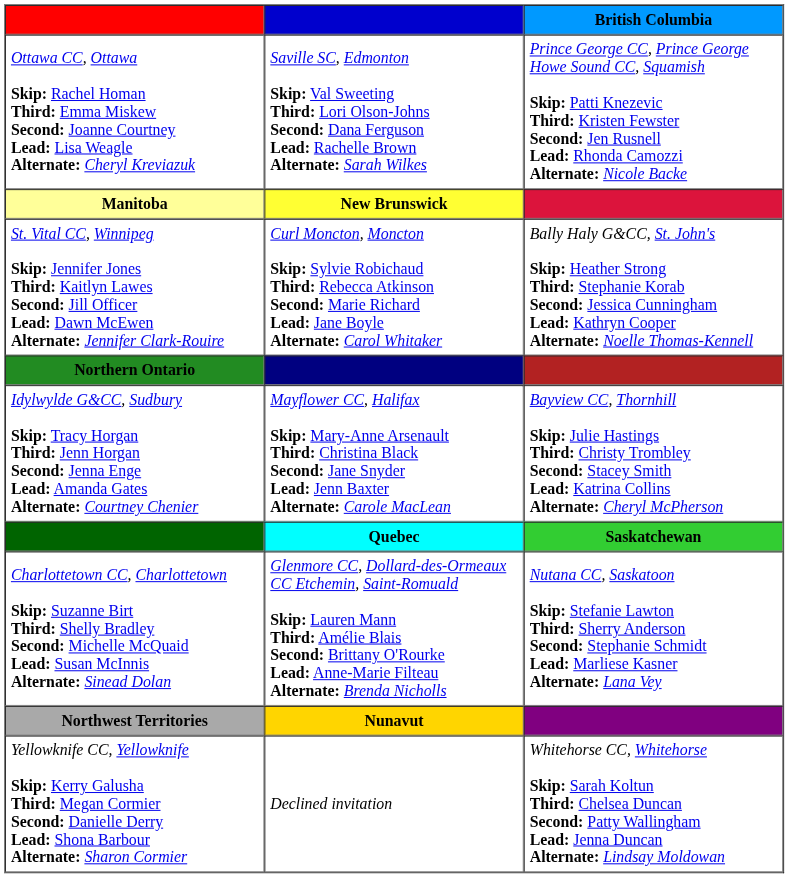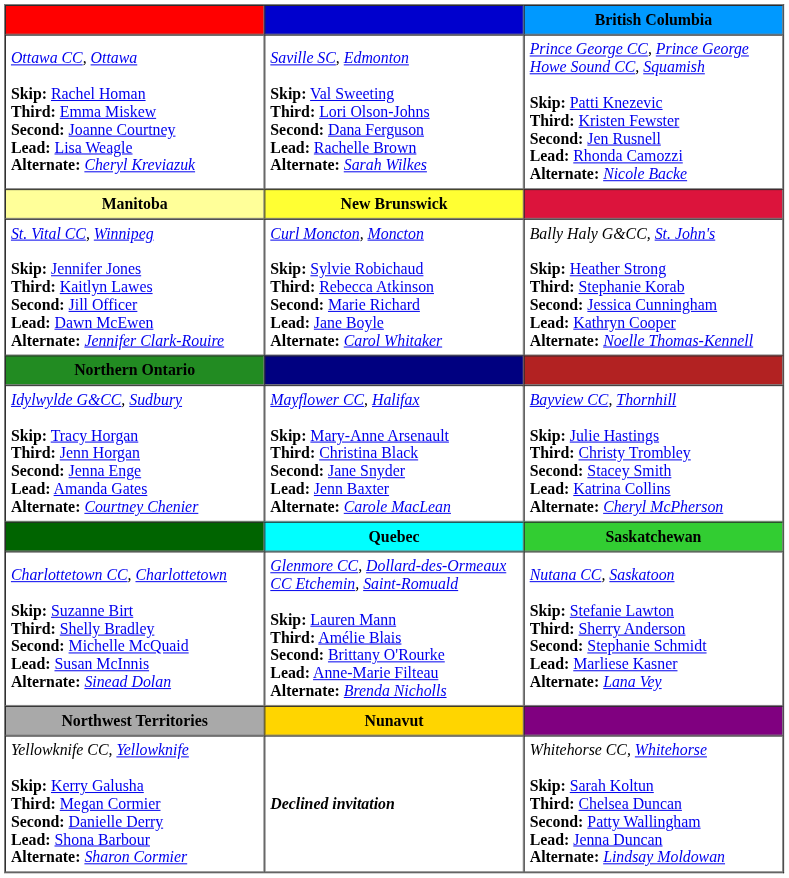row 10 | column 2: normal -> bold
